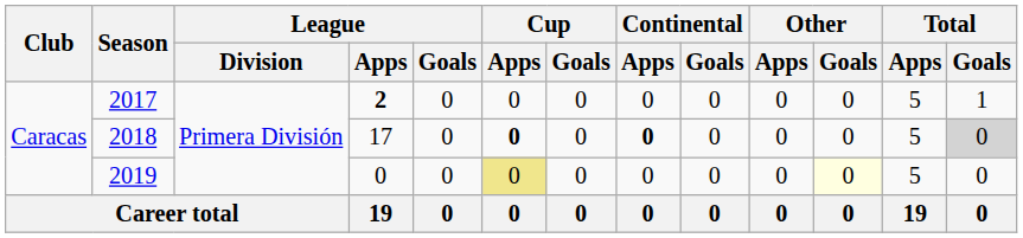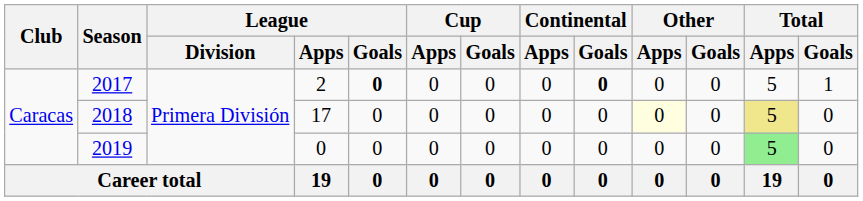2017 | League / Apps: bold -> normal
2017 | League / Goals: normal -> bold
2017 | Continental / Goals: normal -> bold
2018 | Cup / Apps: bold -> normal
2018 | Continental / Apps: bold -> normal
2018 | Other / Apps: no background -> lightyellow background
2018 | Total / Apps: no background -> khaki background
2018 | Total / Goals: lightgrey background -> no background
2019 | Cup / Apps: khaki background -> no background
2019 | Other / Goals: lightyellow background -> no background
2019 | Total / Apps: no background -> lightgreen background
